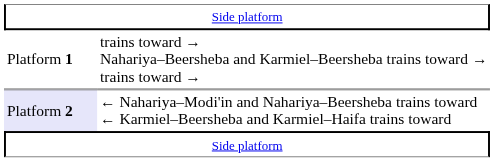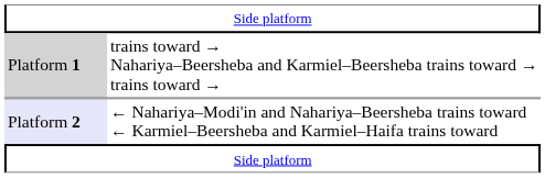row 2 | column 1: no background -> lightgrey background
